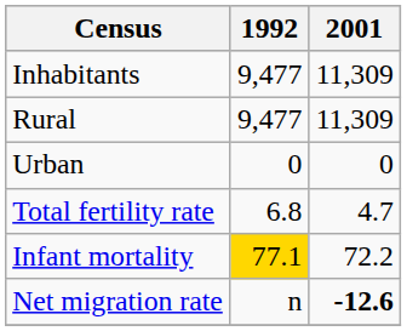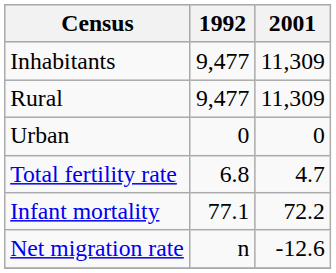Infant mortality | 1992: gold background -> no background
Net migration rate | 2001: bold -> normal
